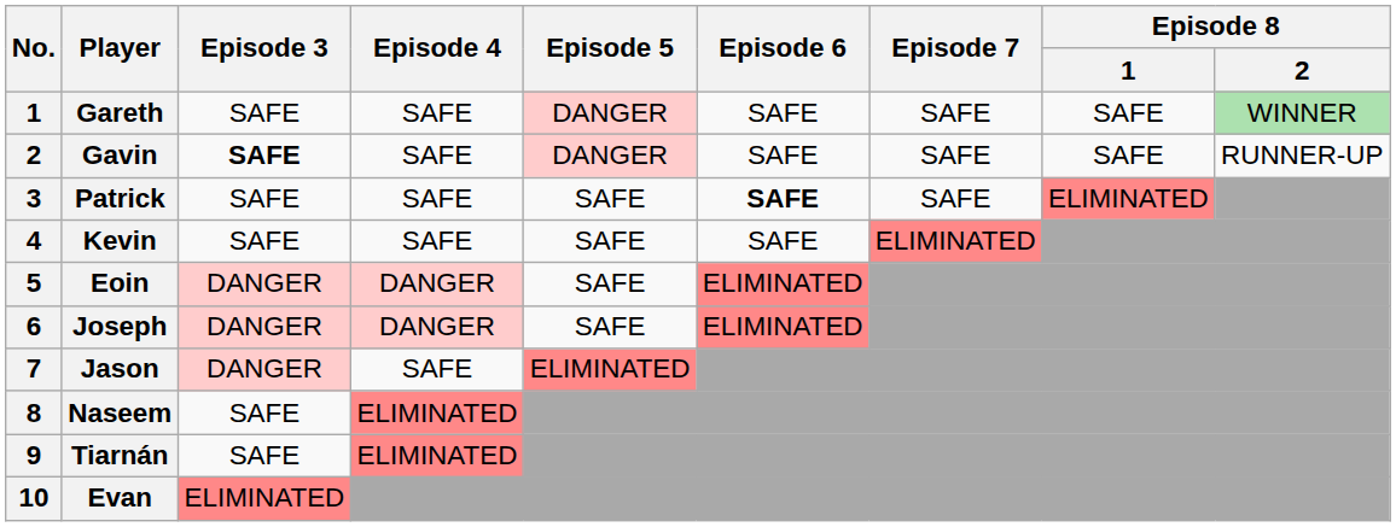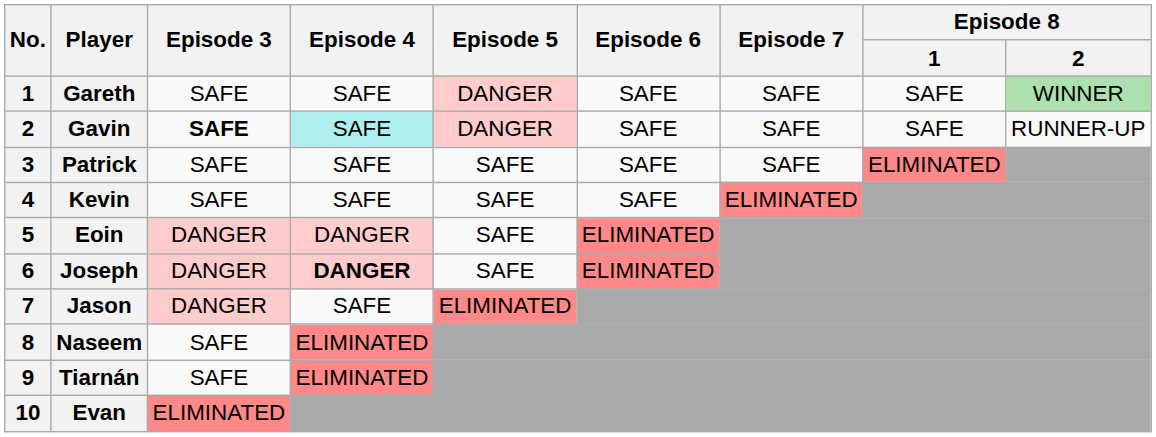Gavin | Episode 4: no background -> paleturquoise background
Patrick | Episode 6: bold -> normal
Joseph | Episode 4: normal -> bold
